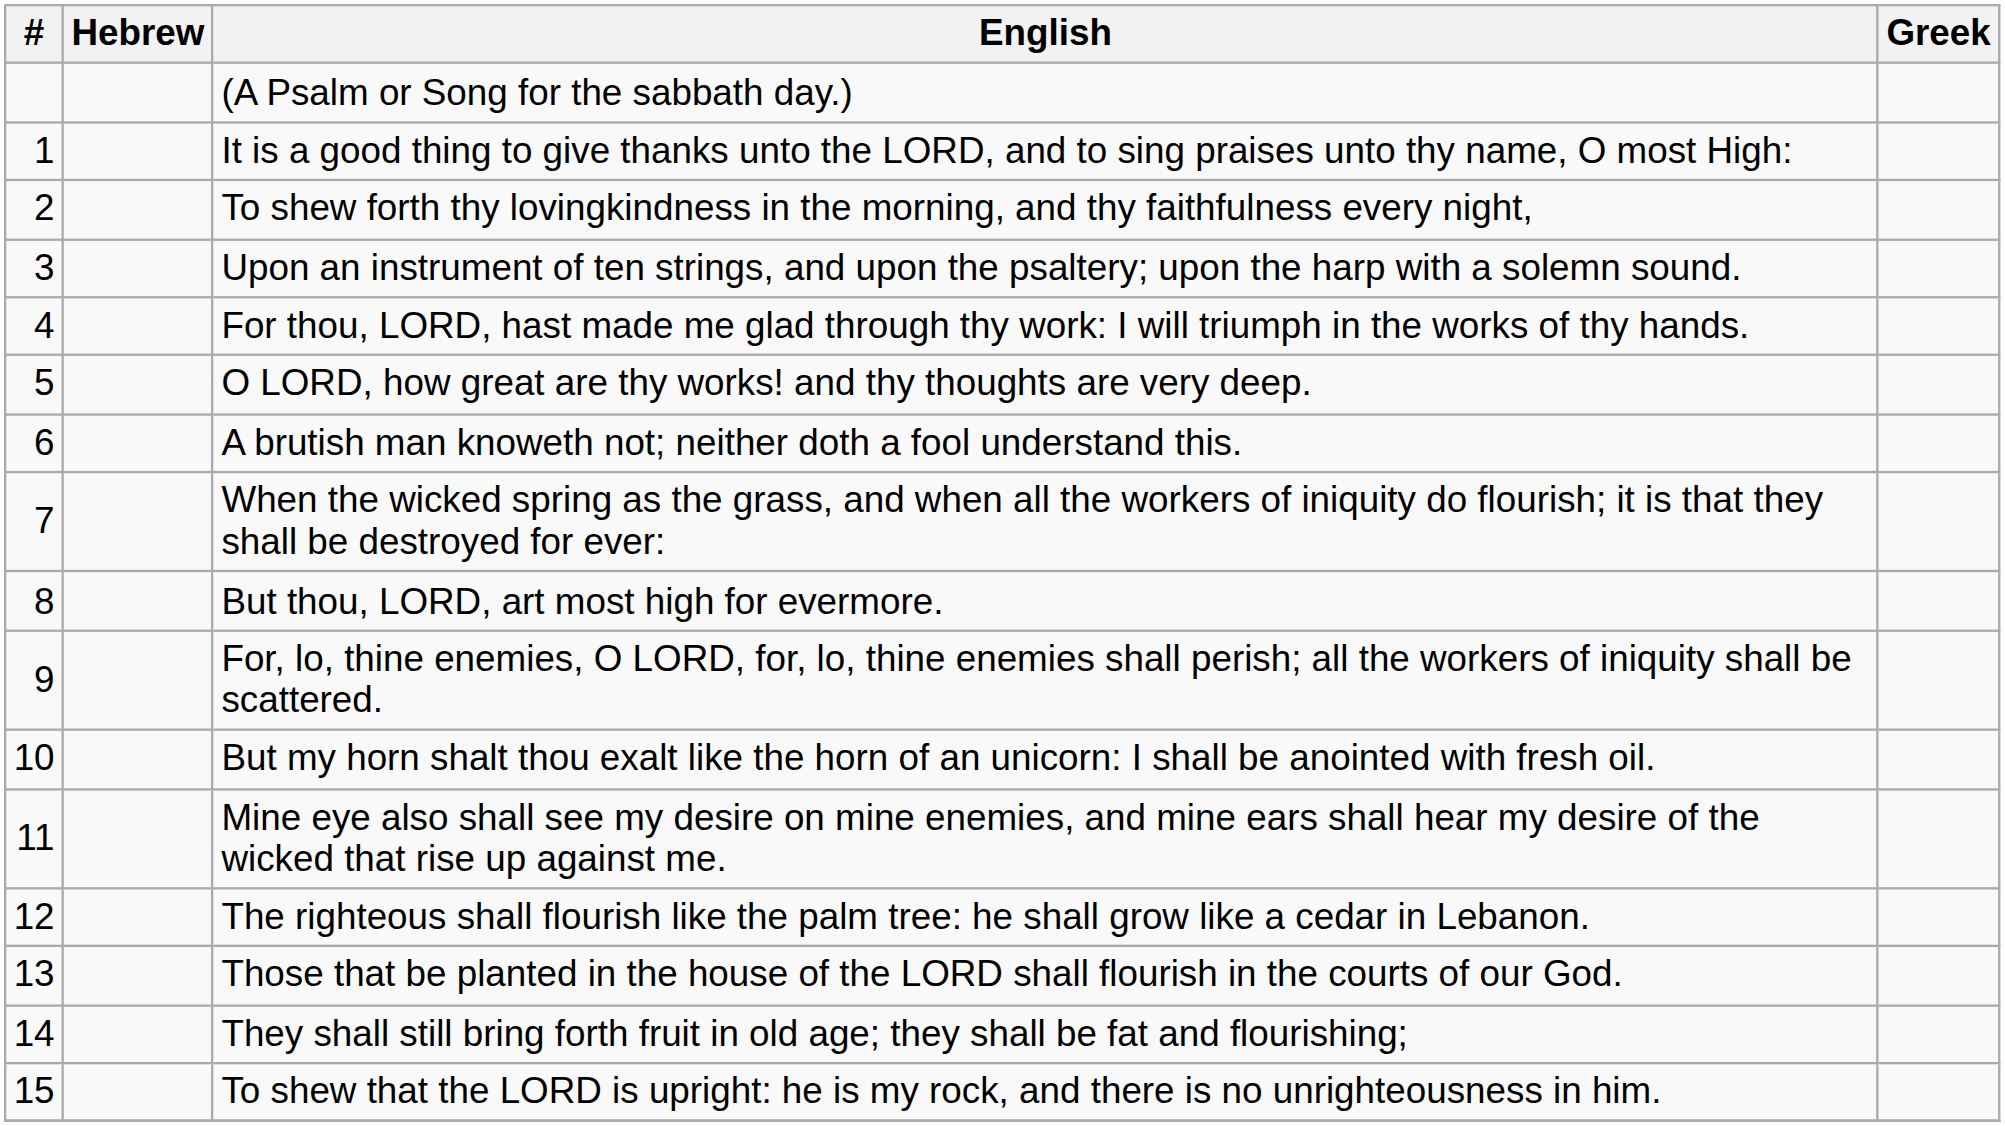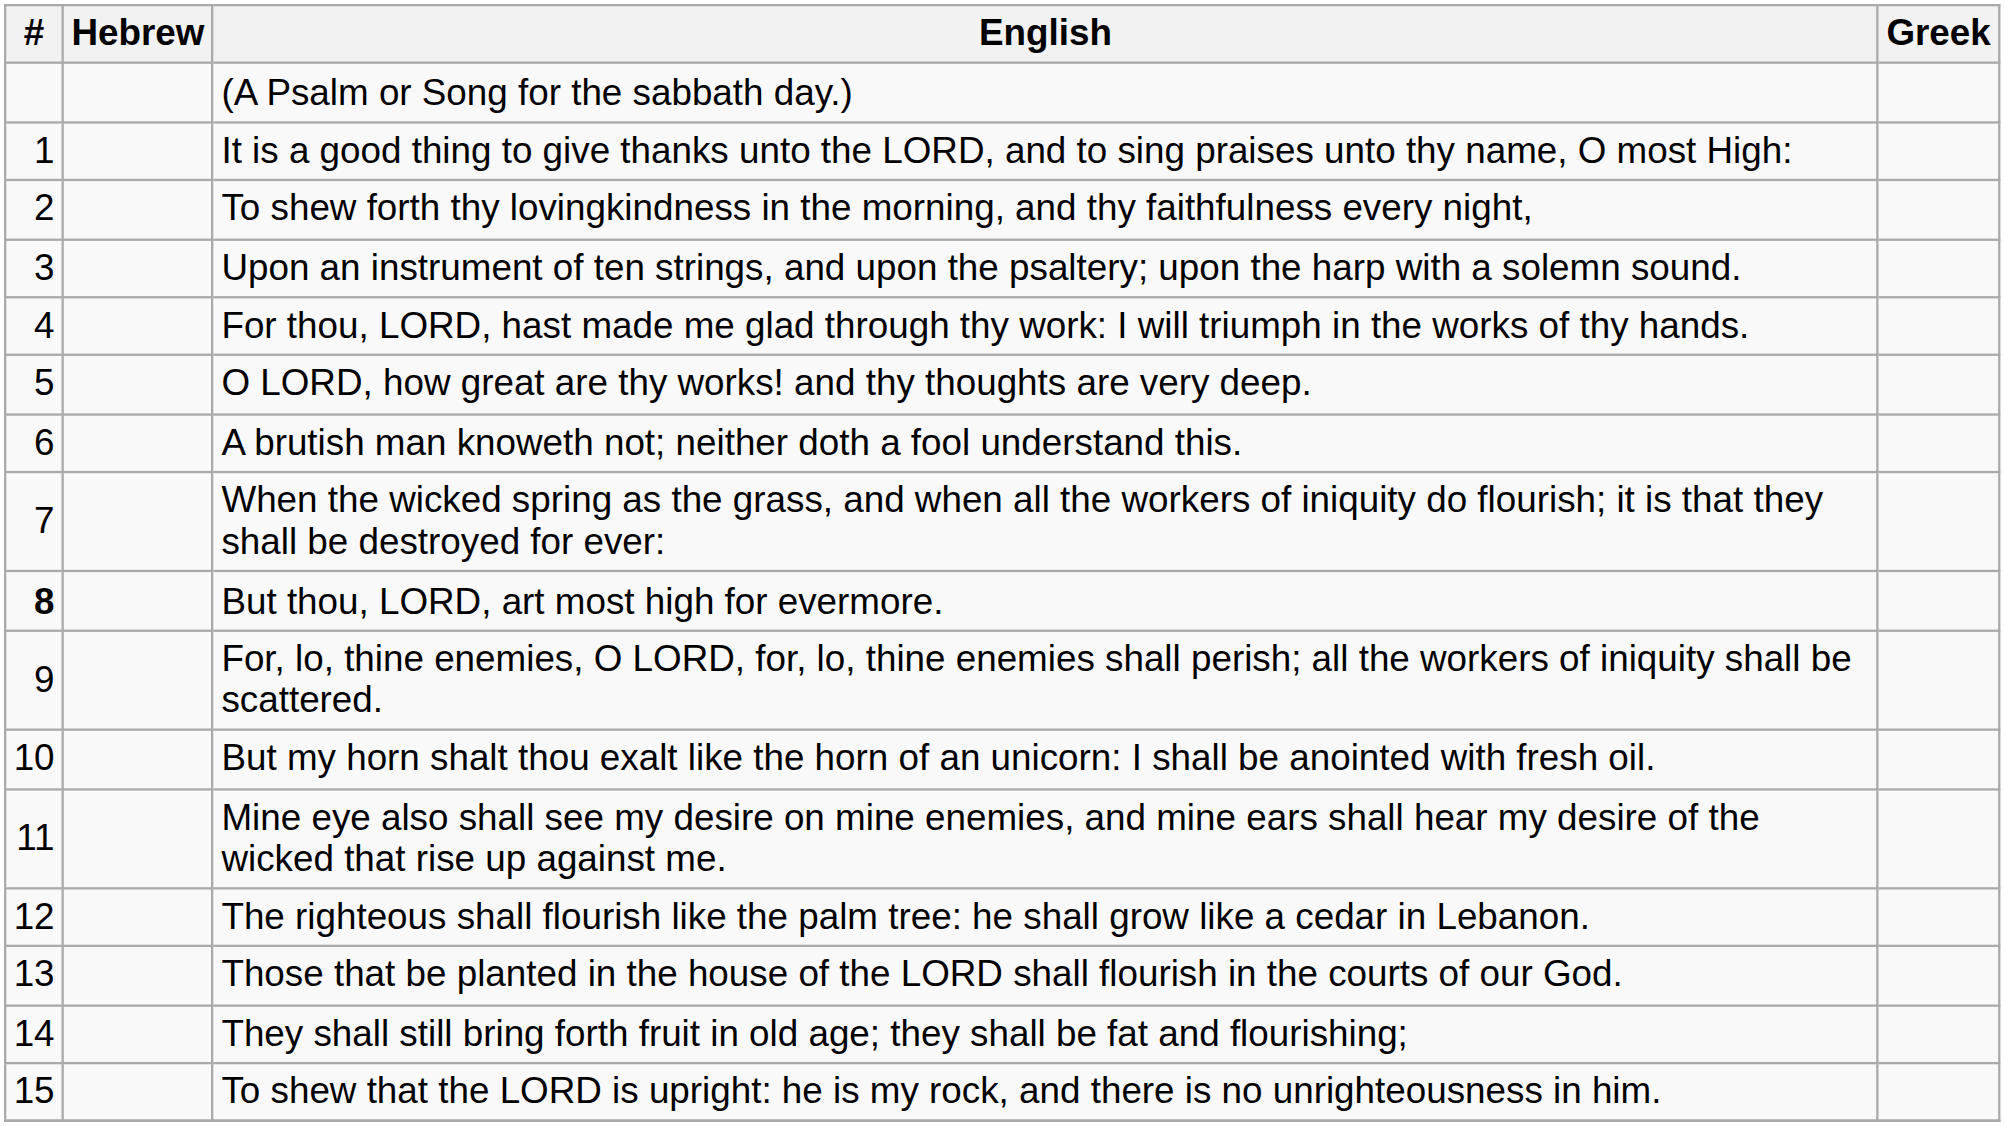But thou, LORD, art most high for evermore. | #: normal -> bold
